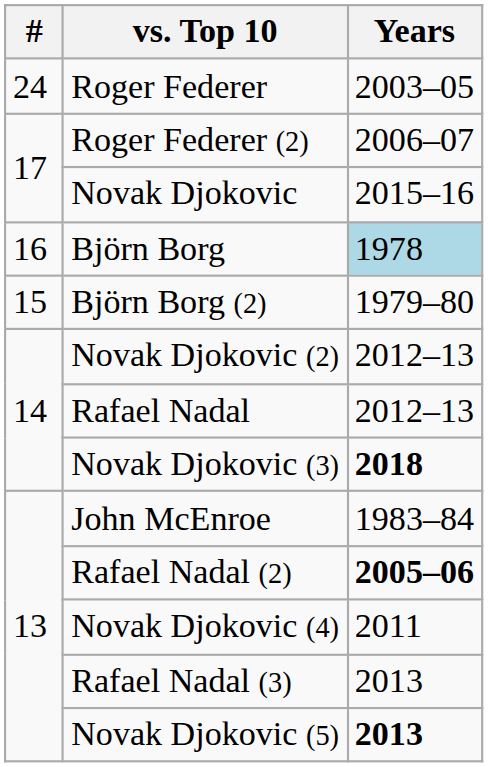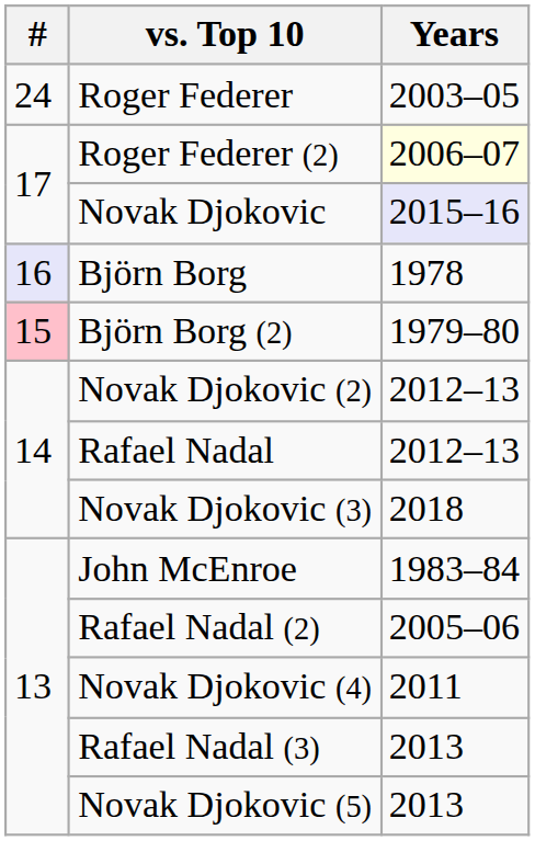Roger Federer (2) | Years: no background -> lightyellow background
Novak Djokovic | Years: no background -> lavender background
Björn Borg | #: no background -> lavender background
Björn Borg | Years: lightblue background -> no background
Björn Borg (2) | #: no background -> pink background
Novak Djokovic (3) | Years: bold -> normal
Rafael Nadal (2) | Years: bold -> normal
Novak Djokovic (5) | Years: bold -> normal
